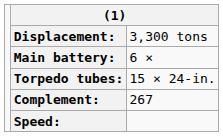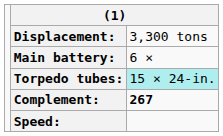Torpedo tubes: | column 3: no background -> paleturquoise background
Complement: | column 3: normal -> bold
